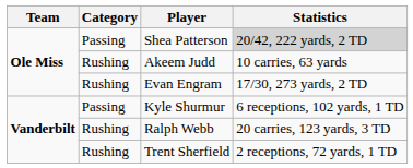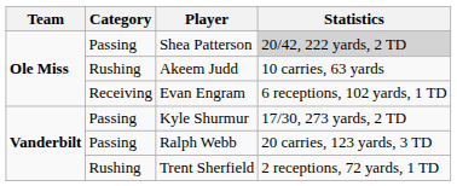Evan Engram | Category: Rushing -> Receiving
Evan Engram | Statistics: 17/30, 273 yards, 2 TD -> 6 receptions, 102 yards, 1 TD
Kyle Shurmur | Statistics: 6 receptions, 102 yards, 1 TD -> 17/30, 273 yards, 2 TD
Ralph Webb | Category: Rushing -> Passing
